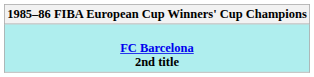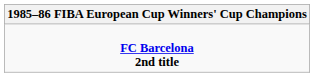row 2 | column 1: paleturquoise background -> no background
